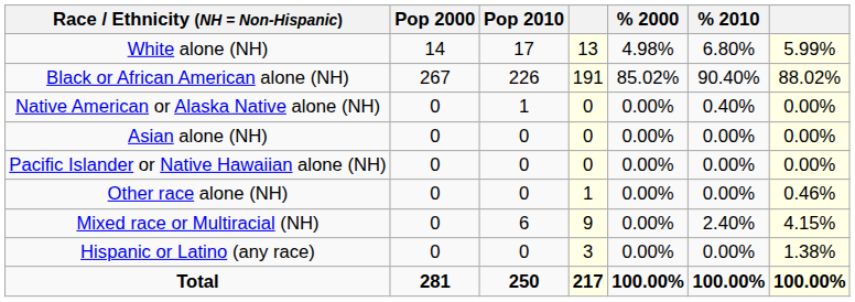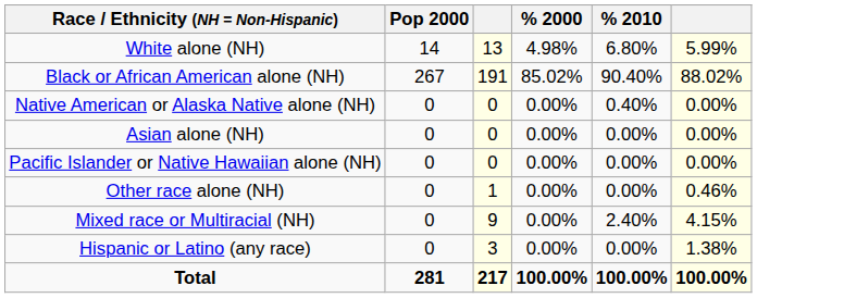- column: Pop 2010 | 17 | 226 | 1 | 0 | 0 | 0 | 6 | 0 | 250
